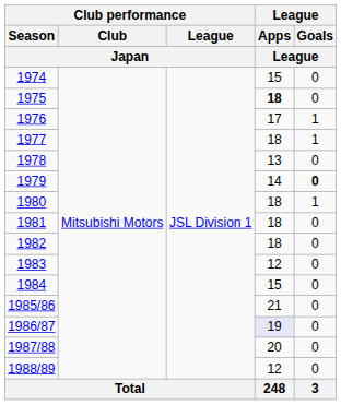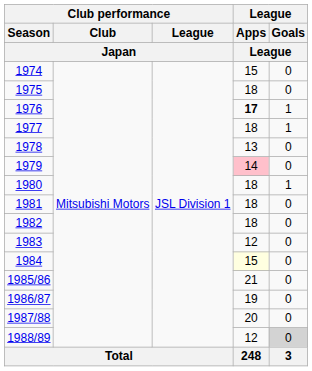1975 | League / Apps / League: bold -> normal
1976 | League / Apps / League: normal -> bold
1979 | League / Apps / League: no background -> pink background
1979 | League / Goals / League: bold -> normal
1984 | League / Apps / League: no background -> lightyellow background
1986/87 | League / Apps / League: lavender background -> no background
1988/89 | League / Goals / League: no background -> lightgrey background
